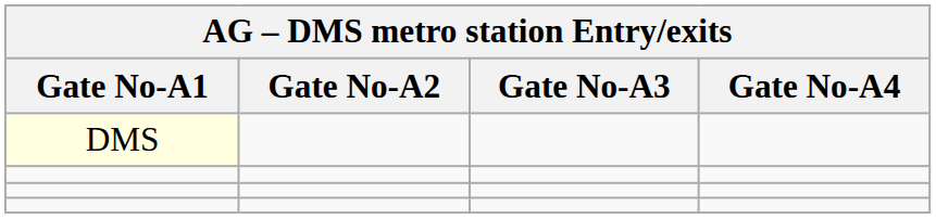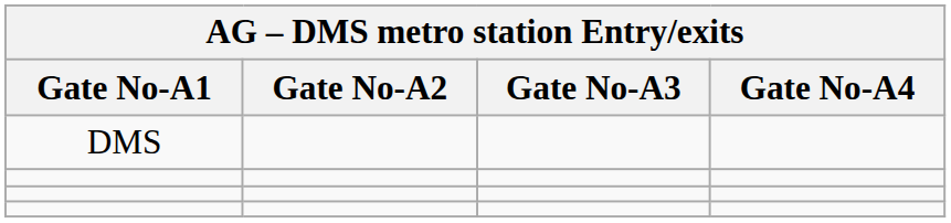DMS | Gate No-A1: lightyellow background -> no background
